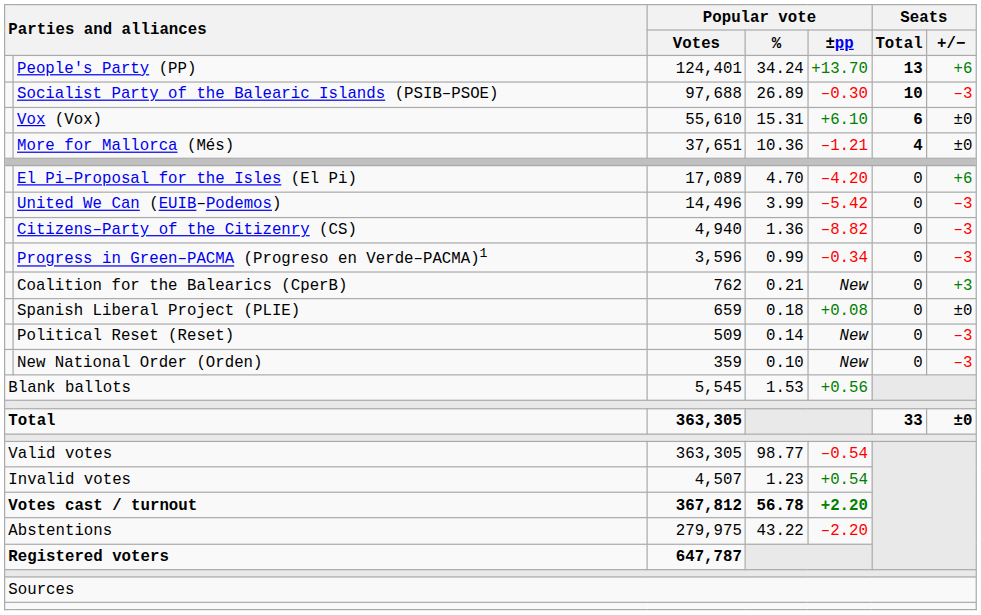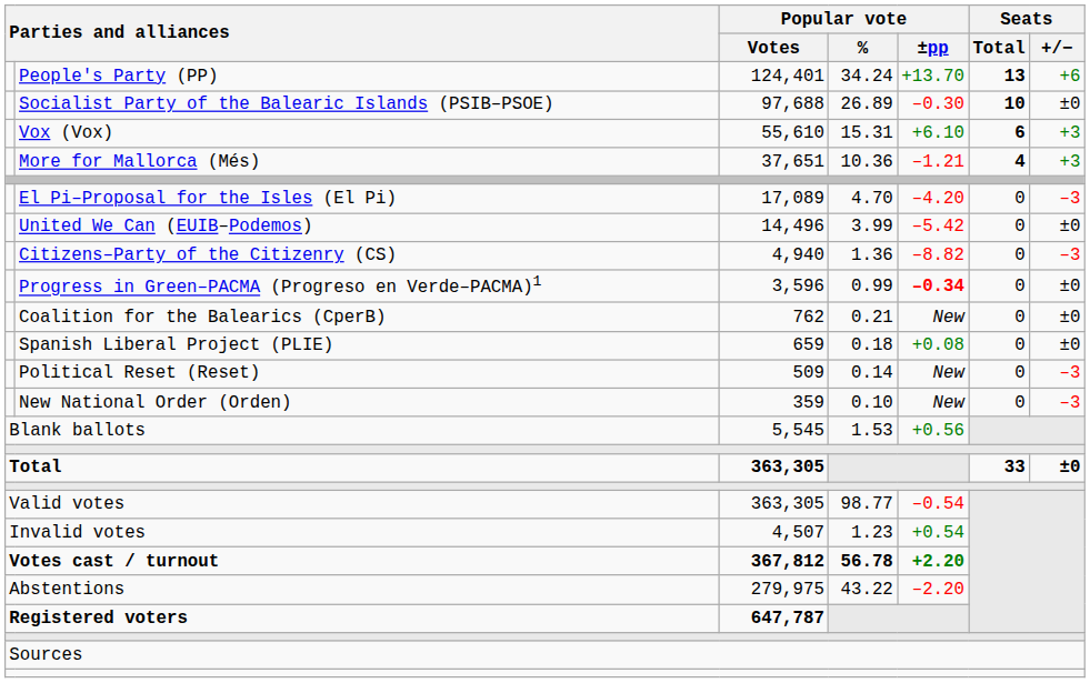Socialist Party of the Balearic Islands (PSIB–PSOE) | Seats / +/−: –3 -> ±0
Vox (Vox) | Seats / +/−: ±0 -> +3
More for Mallorca (Més) | Seats / +/−: ±0 -> +3
El Pi–Proposal for the Isles (El Pi) | Seats / +/−: +6 -> –3
United We Can (EUIB–Podemos) | Seats / +/−: –3 -> ±0
Progress in Green–PACMA (Progreso en Verde–PACMA)1 | Popular vote / ±pp: normal -> bold
Progress in Green–PACMA (Progreso en Verde–PACMA)1 | Seats / +/−: –3 -> ±0
Coalition for the Balearics (CperB) | Seats / +/−: +3 -> ±0
